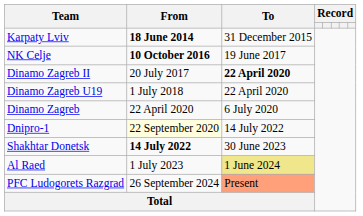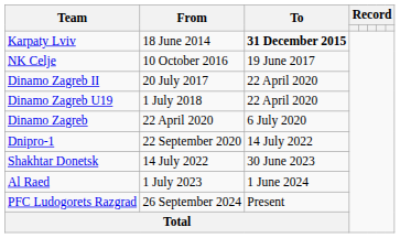Karpaty Lviv | From: bold -> normal
Karpaty Lviv | To: normal -> bold
NK Celje | From: bold -> normal
Dinamo Zagreb II | To: bold -> normal
Dnipro-1 | From: lightyellow background -> no background
Shakhtar Donetsk | From: bold -> normal
Al Raed | To: khaki background -> no background
PFC Ludogorets Razgrad | To: lightsalmon background -> no background
